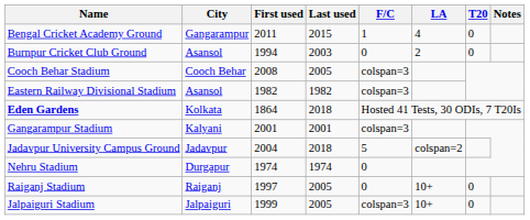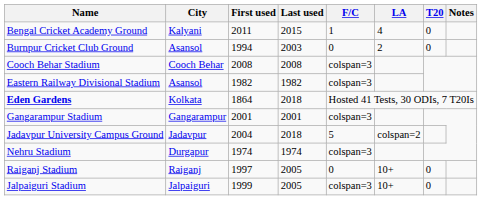Bengal Cricket Academy Ground | City: Gangarampur -> Kalyani
Cooch Behar Stadium | Last used: 2005 -> 2008
Gangarampur Stadium | City: Kalyani -> Gangarampur
Nehru Stadium | F/C: 0 -> colspan=3
